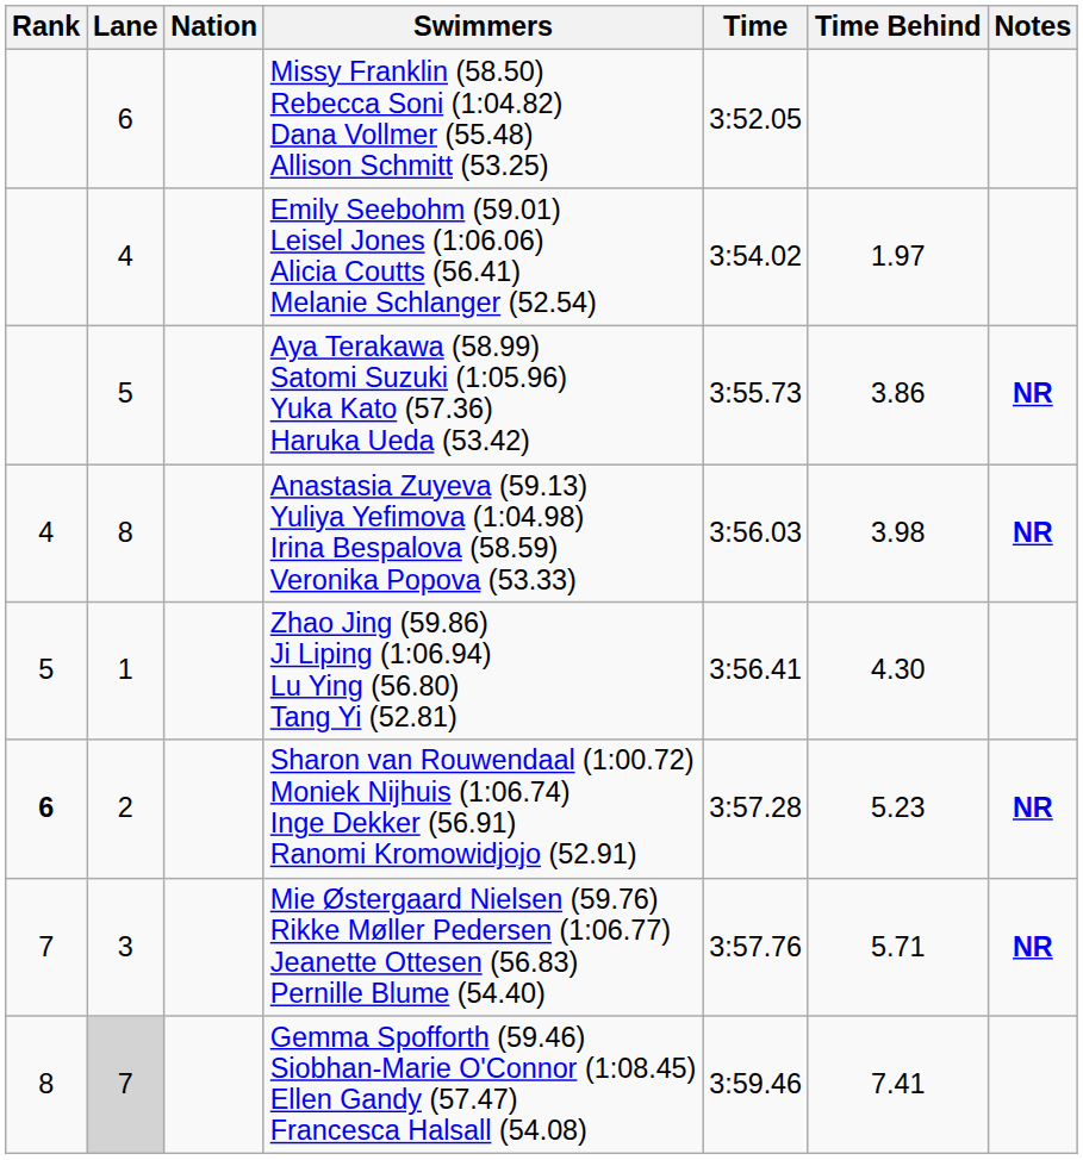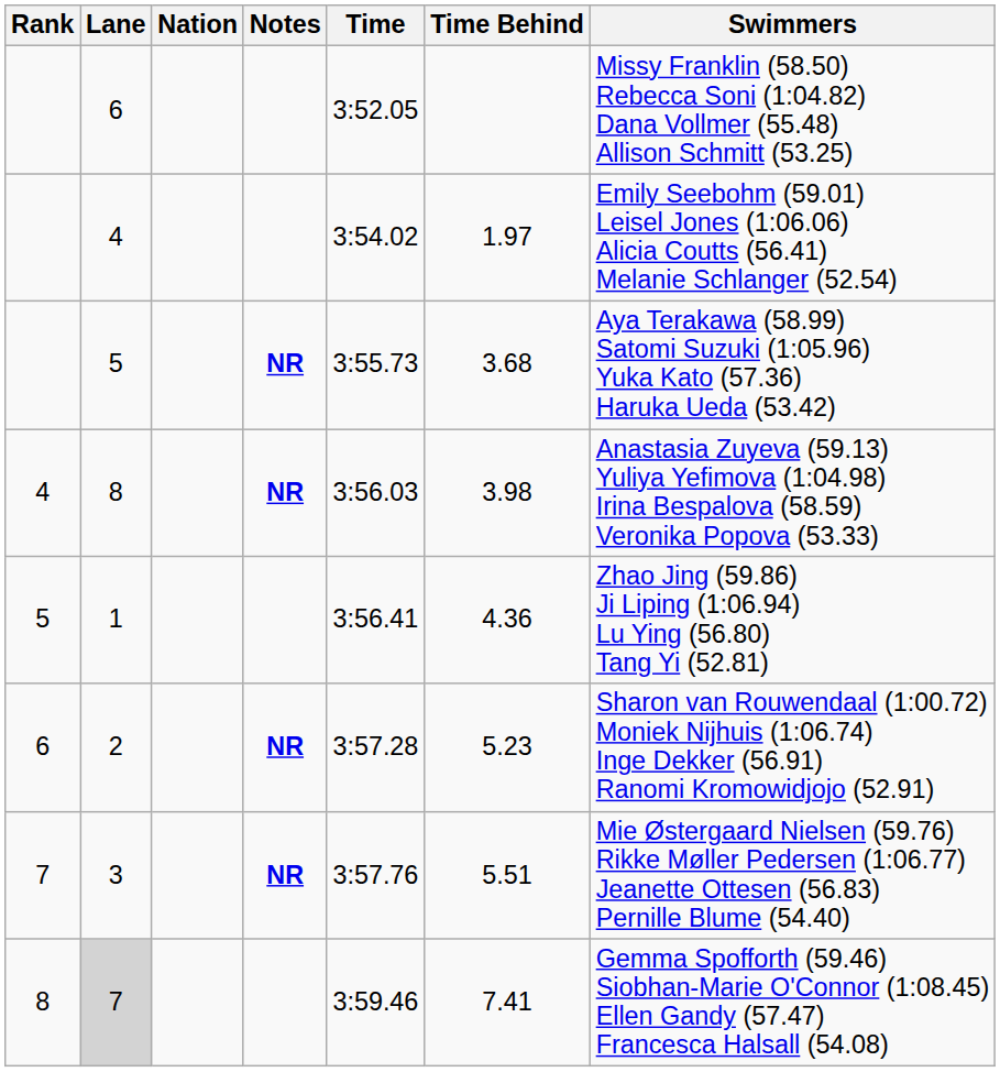columns swapped: Swimmers <-> Notes
row 4 | Time Behind: 3.86 -> 3.68
row 6 | Time Behind: 4.30 -> 4.36
row 7 | Rank: bold -> normal
row 8 | Time Behind: 5.71 -> 5.51
